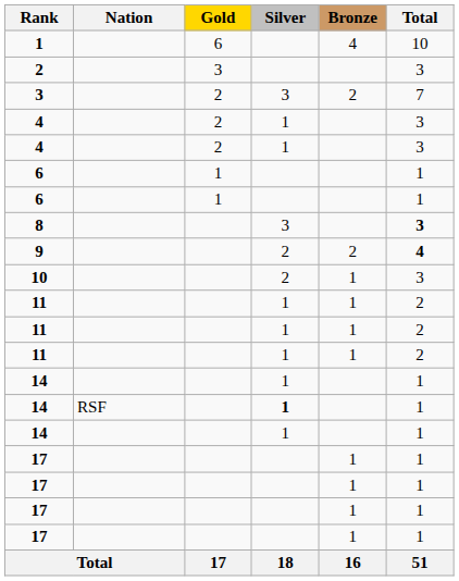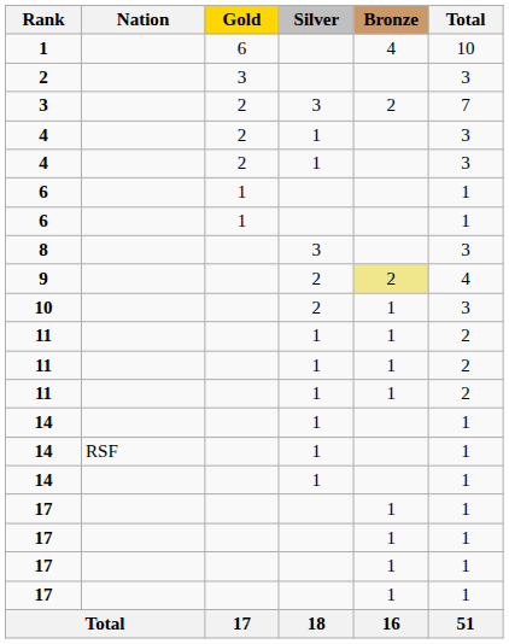8 | Total: bold -> normal
9 | Bronze: no background -> khaki background
9 | Total: bold -> normal
14 / RSF | Silver: bold -> normal
